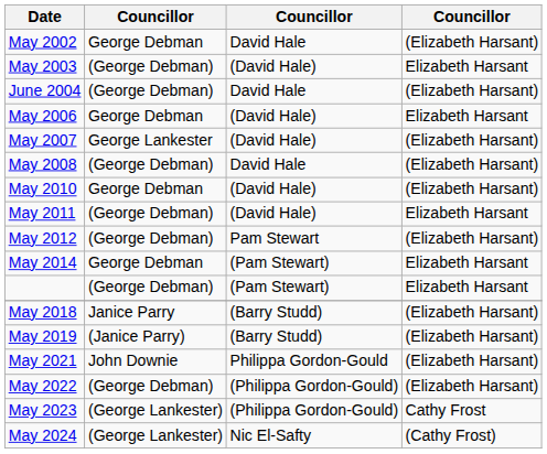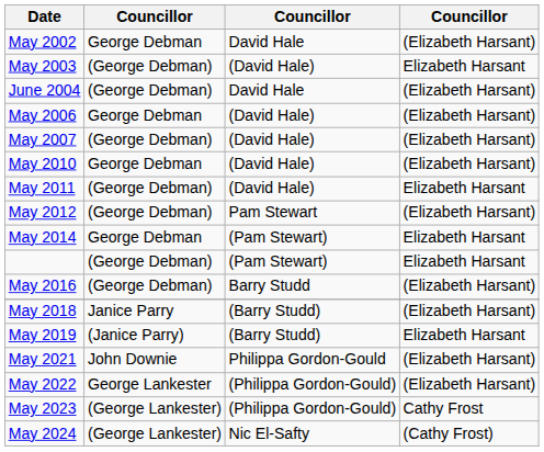May 2006 | column 4: Elizabeth Harsant -> (Elizabeth Harsant)
May 2007 | column 2: George Lankester -> (George Debman)
- row: May 2008 | (George Debman) | David Hale | (Elizabeth Harsant)
+ row: May 2016 | (George Debman) | Barry Studd | (Elizabeth Harsant)
May 2019 | column 4: (Elizabeth Harsant) -> Elizabeth Harsant
May 2022 | column 2: (George Debman) -> George Lankester
